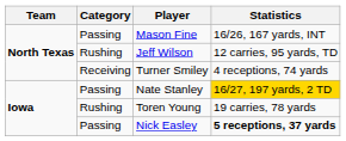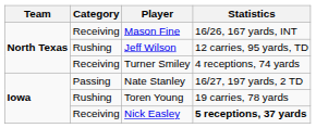Mason Fine | Category: Passing -> Receiving
Nate Stanley | Statistics: gold background -> no background
Nick Easley | Category: Passing -> Receiving
